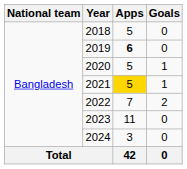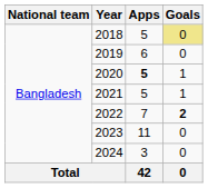2018 | Goals: no background -> khaki background
2019 | Apps: bold -> normal
2020 | Apps: normal -> bold
2021 | Apps: gold background -> no background
2022 | Goals: normal -> bold
